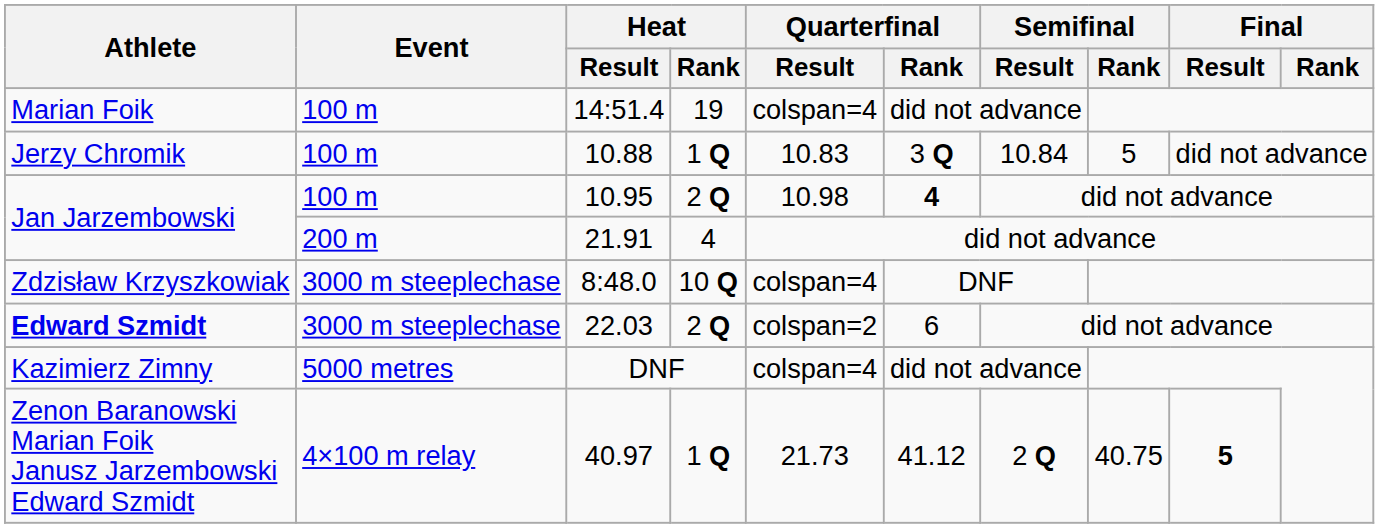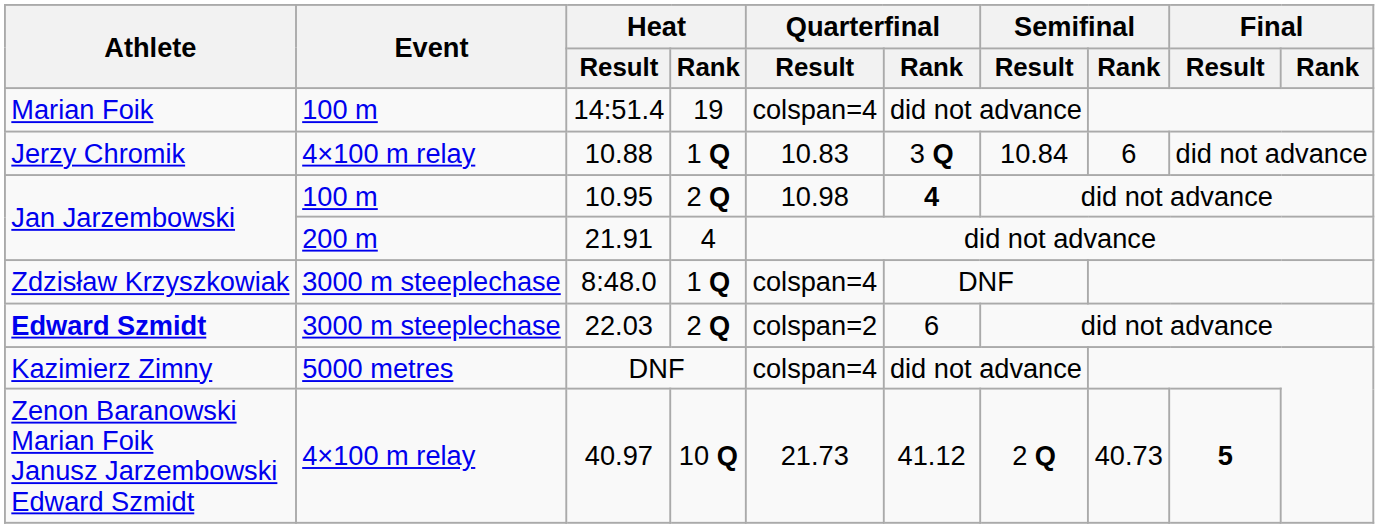10.88 | Event: 100 m -> 4×100 m relay
10.88 | Semifinal / Rank: 5 -> 6
8:48.0 | Heat / Rank: 10 Q -> 1 Q
40.97 | Heat / Rank: 1 Q -> 10 Q
40.97 | Semifinal / Rank: 40.75 -> 40.73
